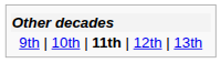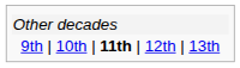row 1 | column 1: bold -> normal
